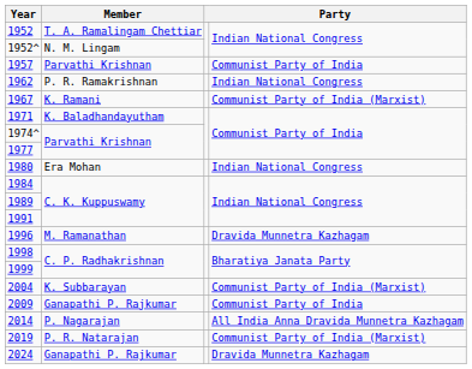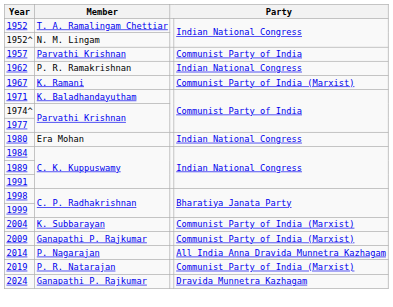- row: 1996 | M. Ramanathan | Dravida Munnetra Kazhagam
2009 | column 4: Communist Party of India -> Communist Party of India (Marxist)
